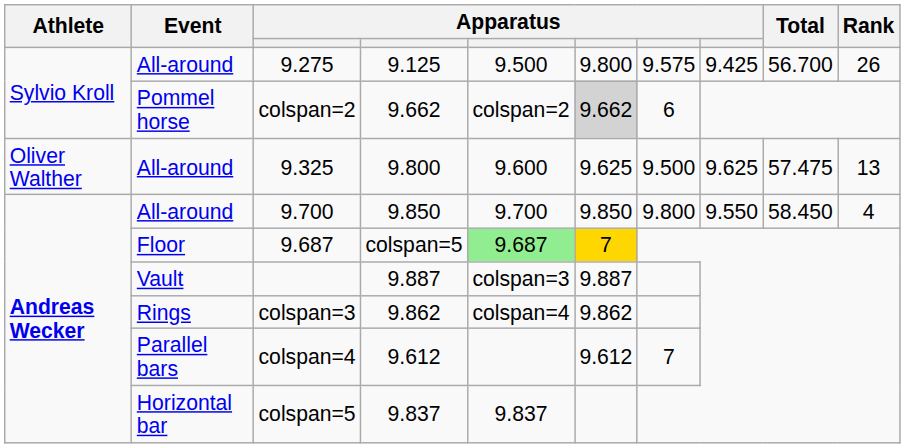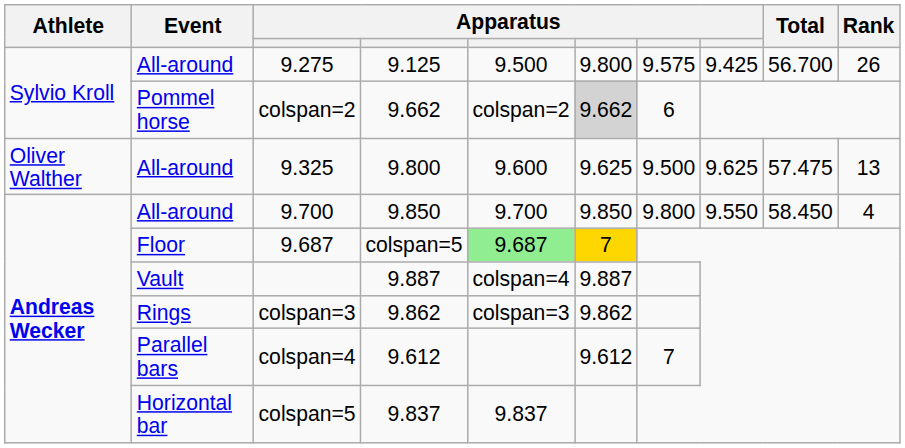row 8 | column 5: colspan=3 -> colspan=4
row 9 | column 5: colspan=4 -> colspan=3
